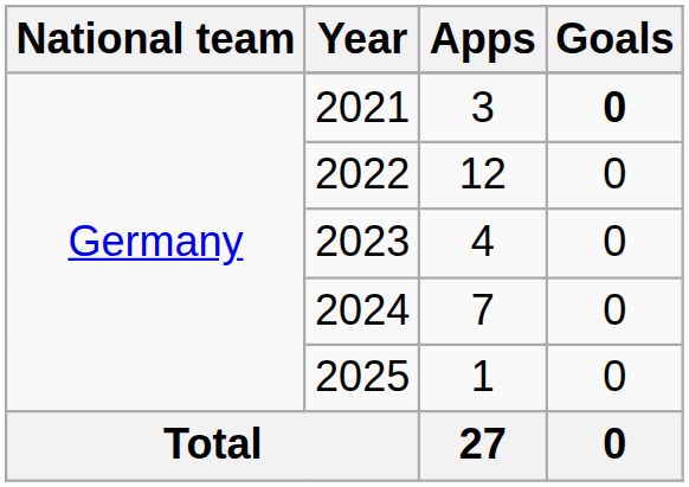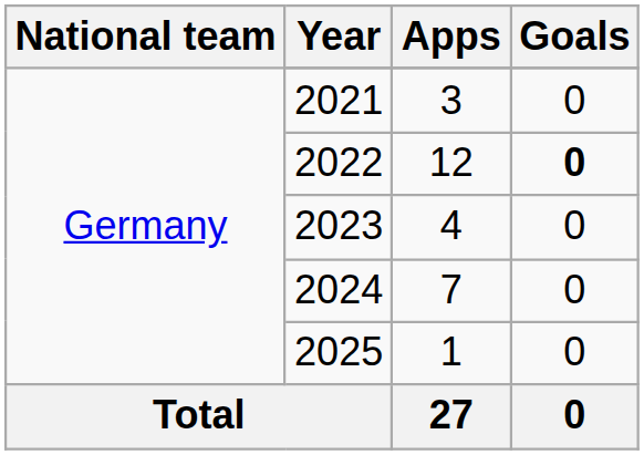2021 | Goals: bold -> normal
2022 | Goals: normal -> bold
